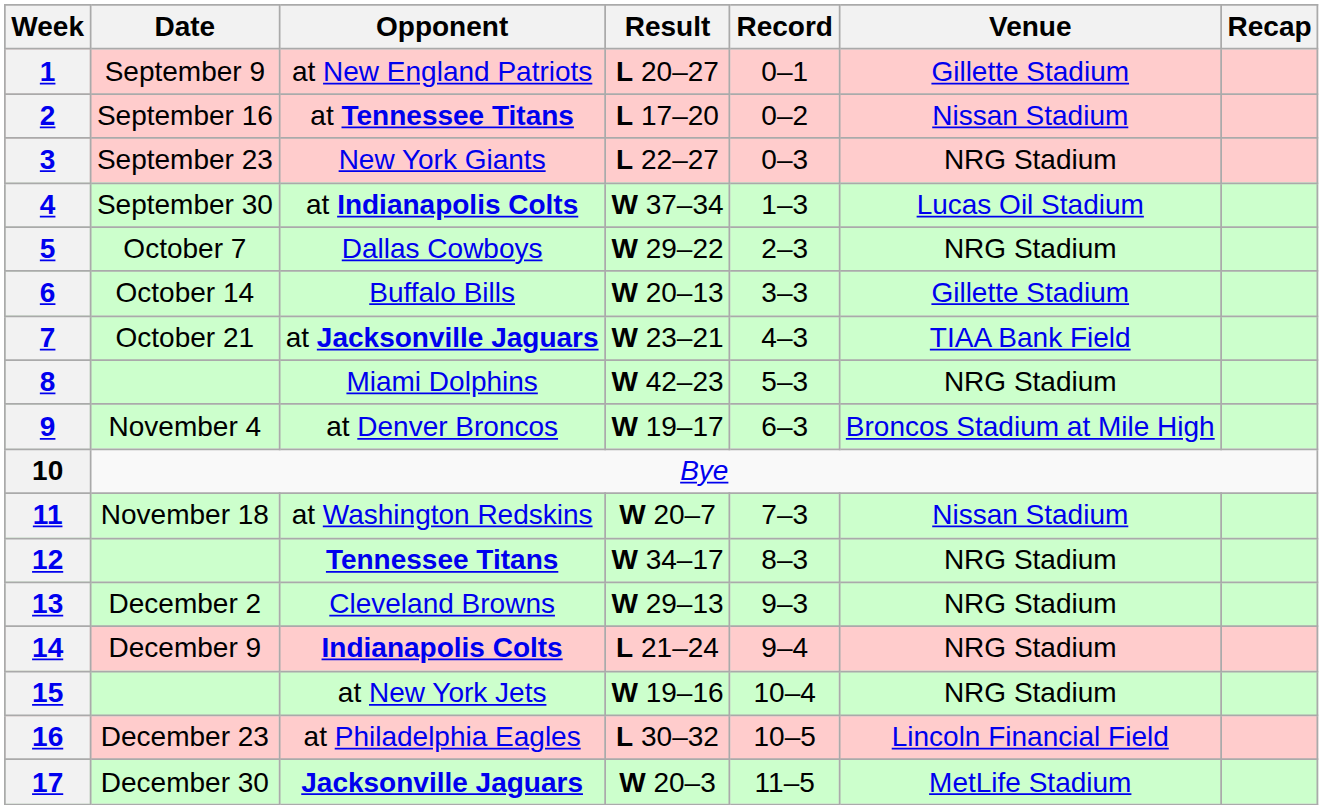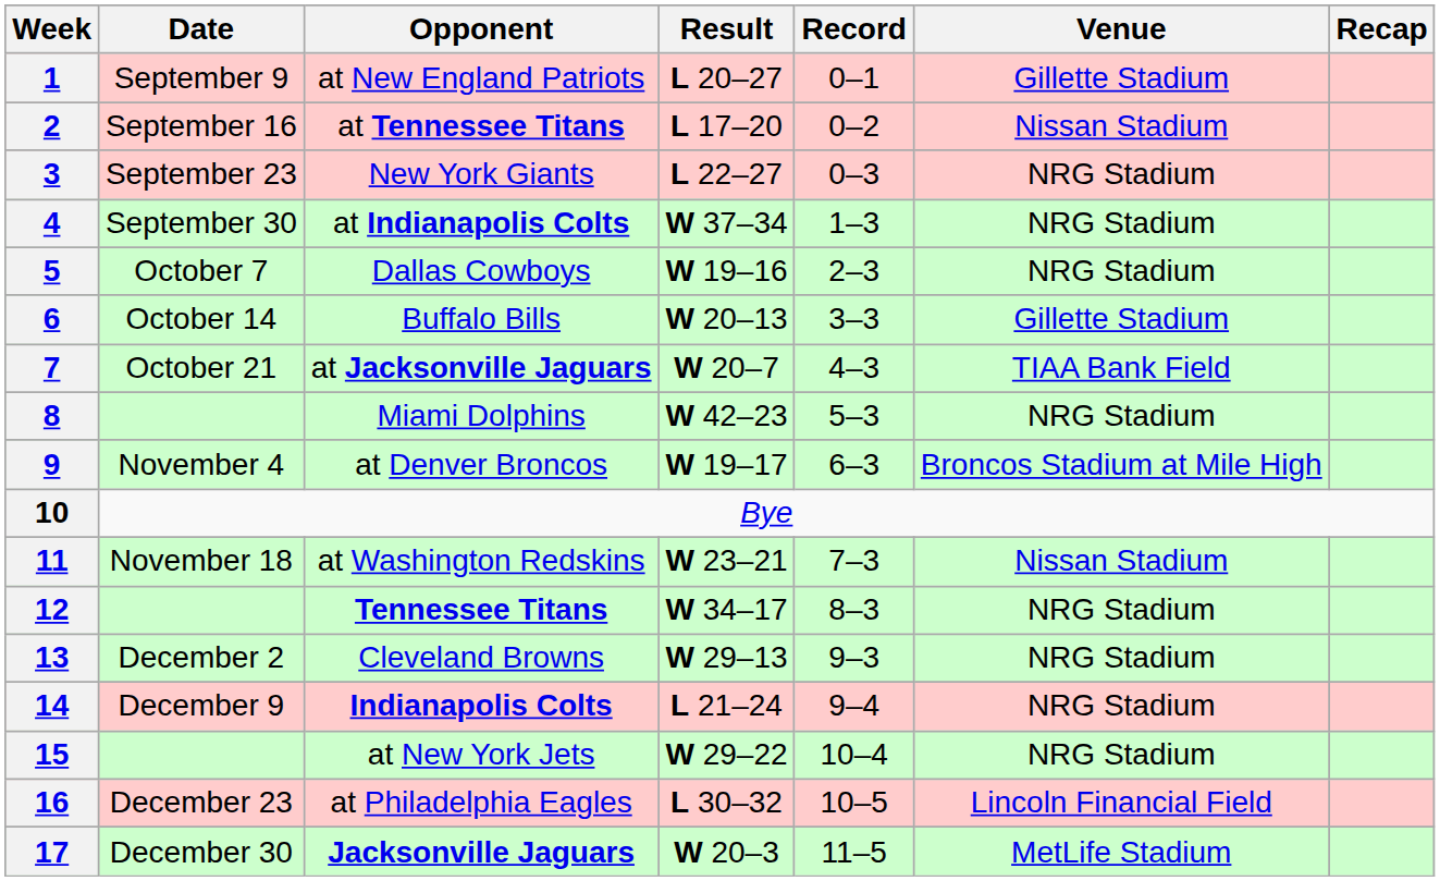4 | Venue: Lucas Oil Stadium -> NRG Stadium
5 | Result: W 29–22 -> W 19–16
7 | Result: W 23–21 -> W 20–7
11 | Result: W 20–7 -> W 23–21
15 | Result: W 19–16 -> W 29–22
